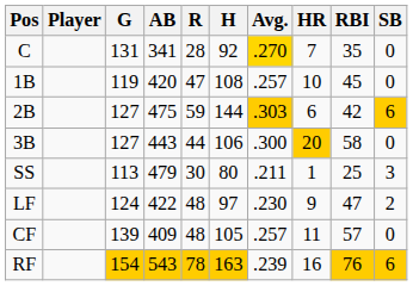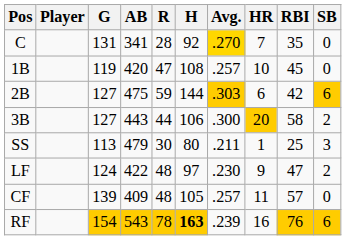3B | SB: 0 -> 2
RF | H: normal -> bold
